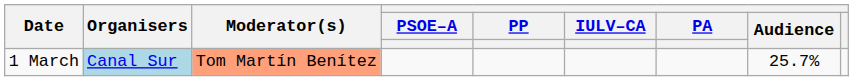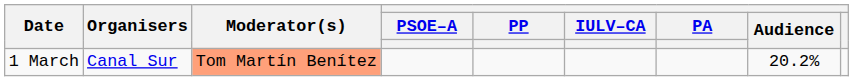1 March | Organisers: lightblue background -> no background
1 March | Audience: 25.7% -> 20.2%
